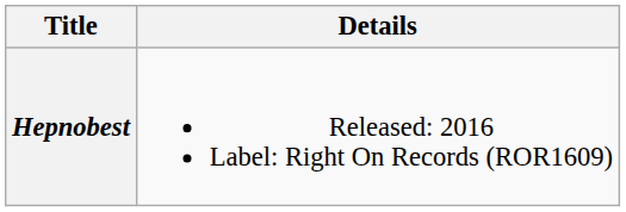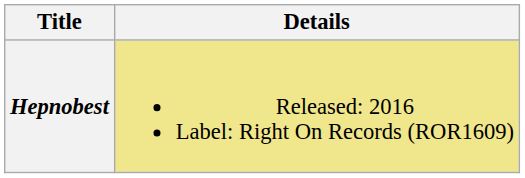Hepnobest | Details: no background -> khaki background
